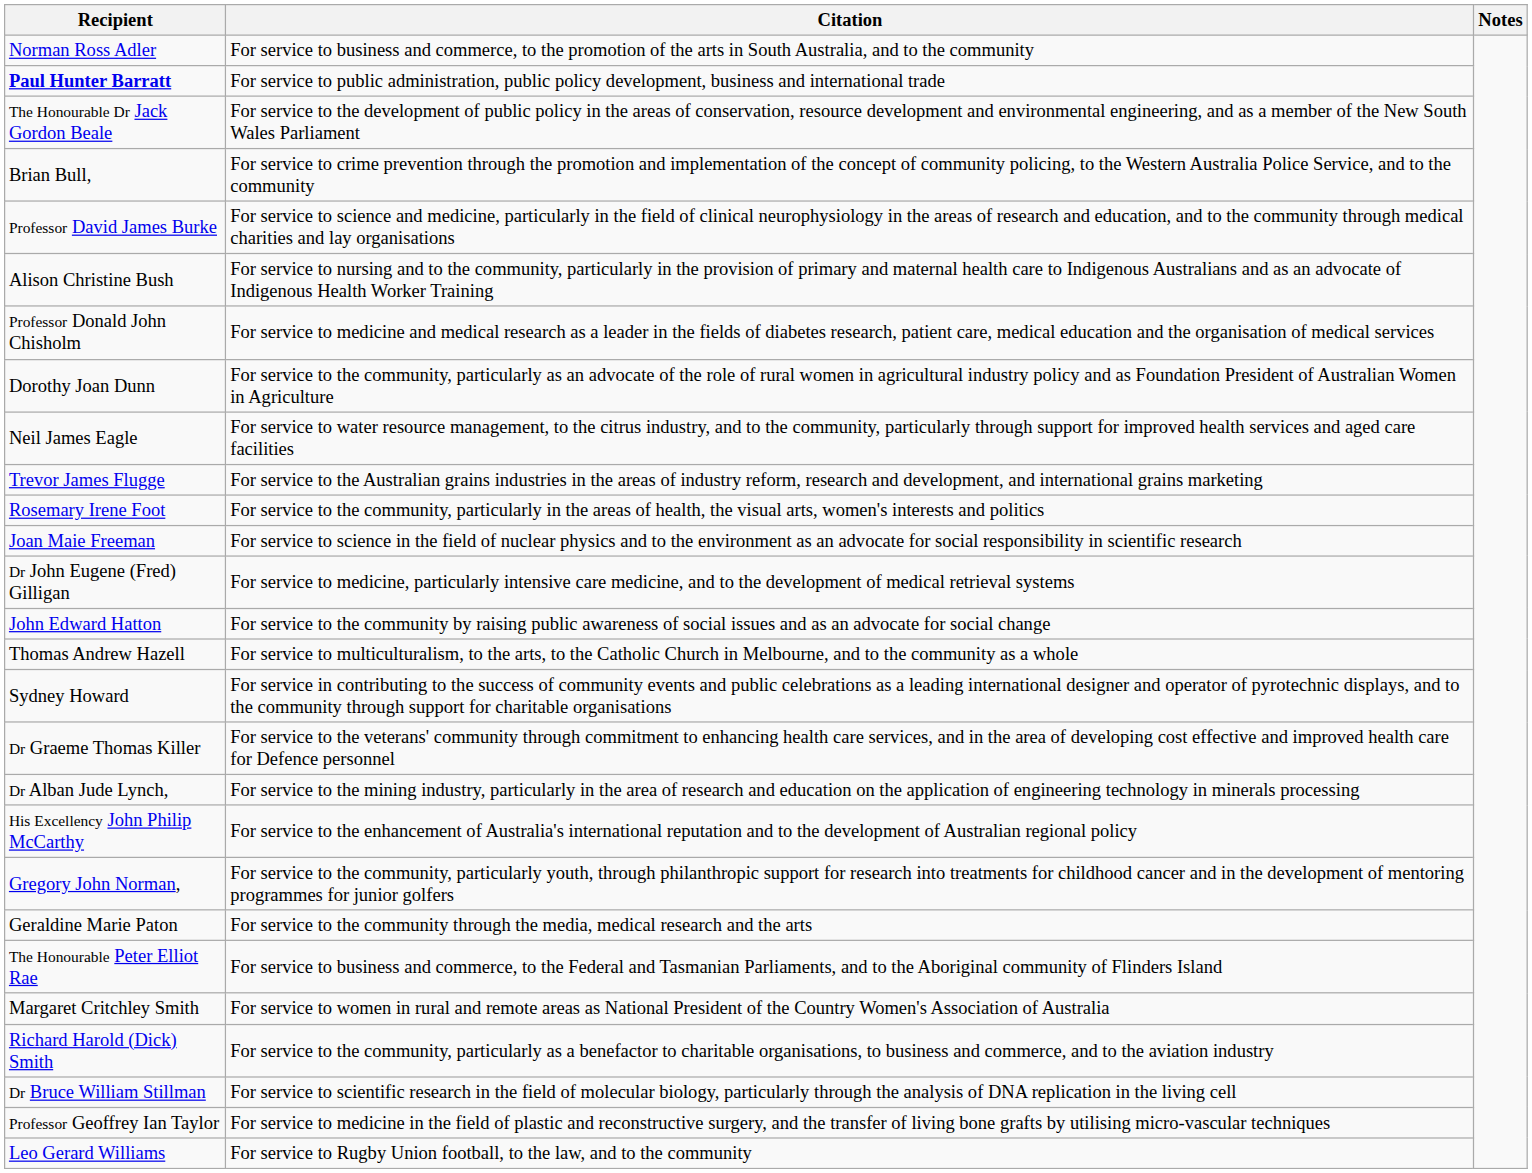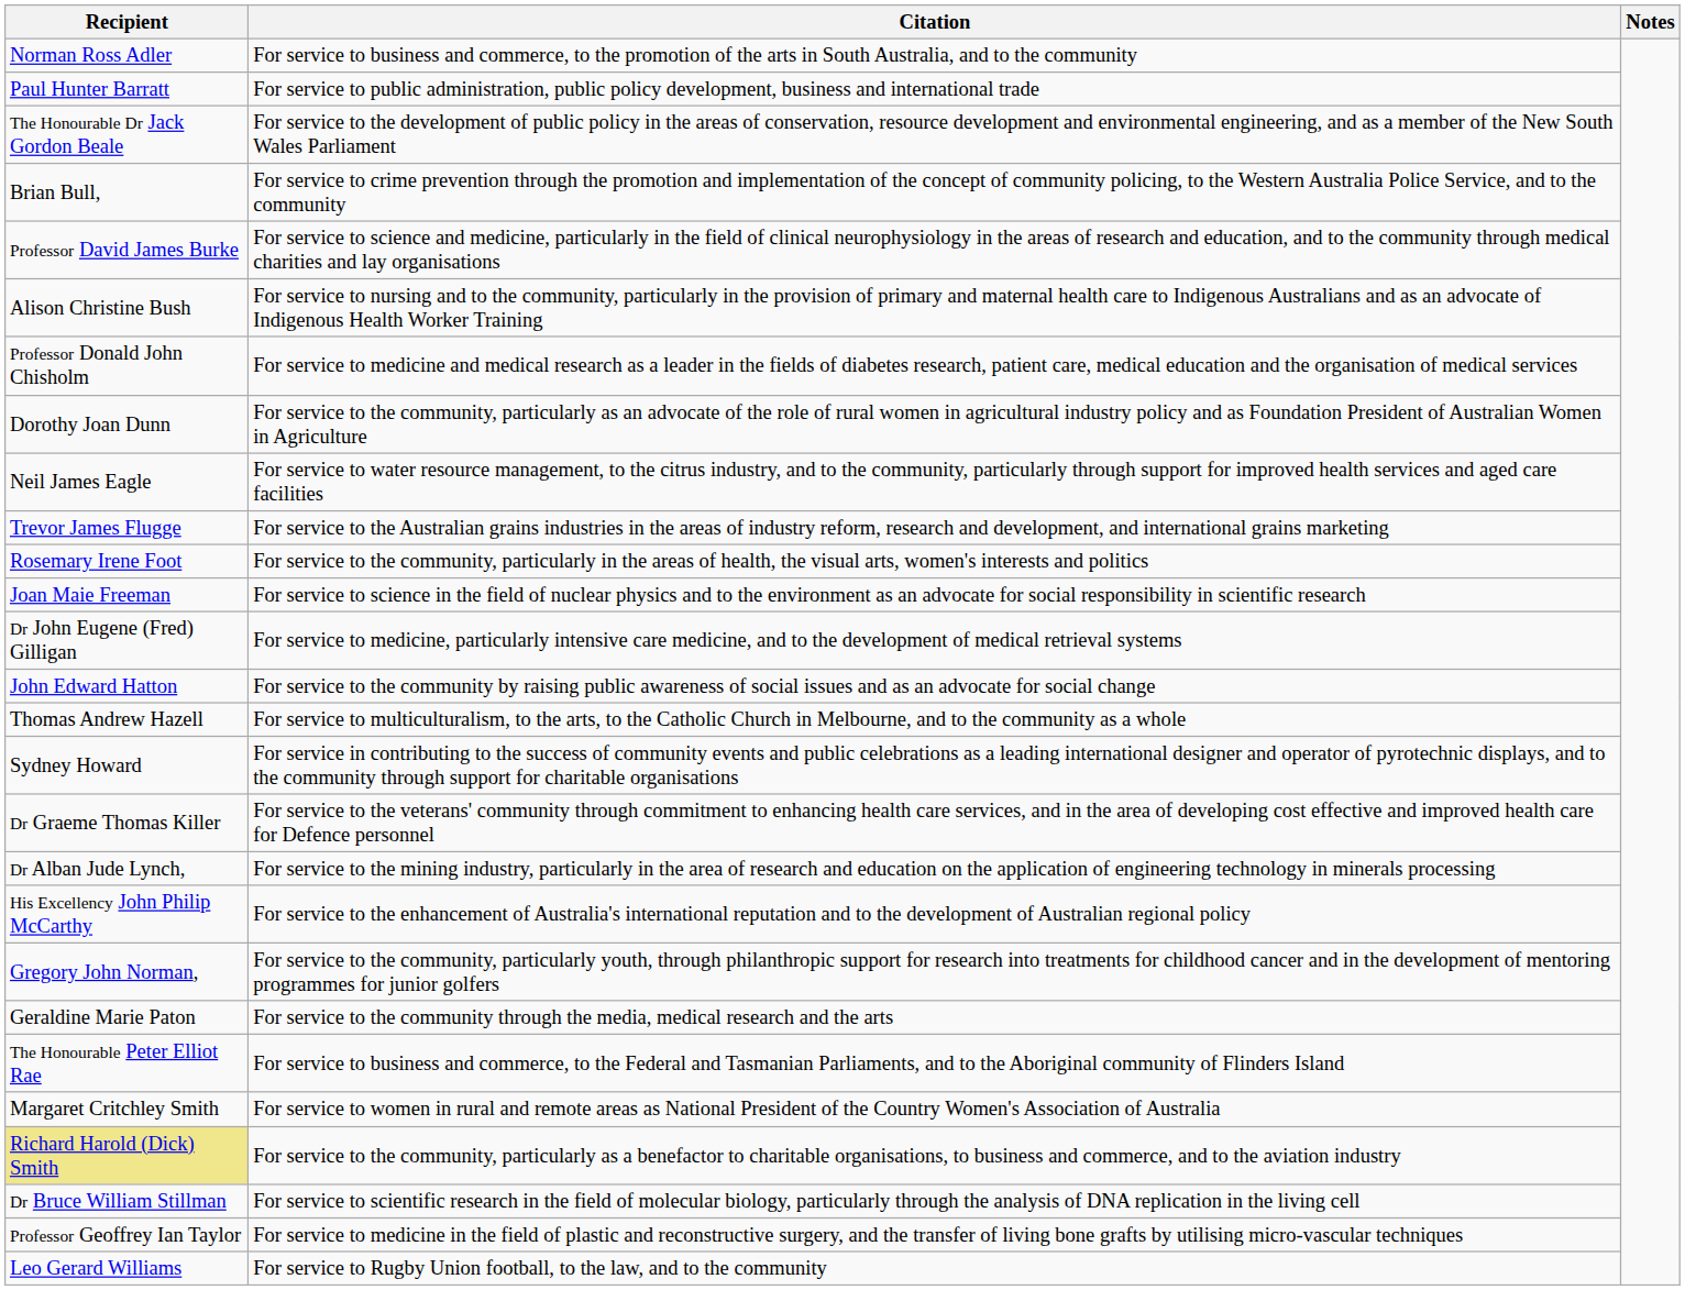Paul Hunter Barratt | Recipient: bold -> normal
Richard Harold (Dick) Smith | Recipient: no background -> khaki background
